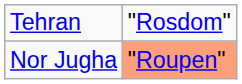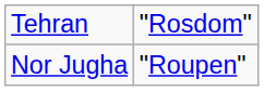Nor Jugha | column 2: lightsalmon background -> no background
